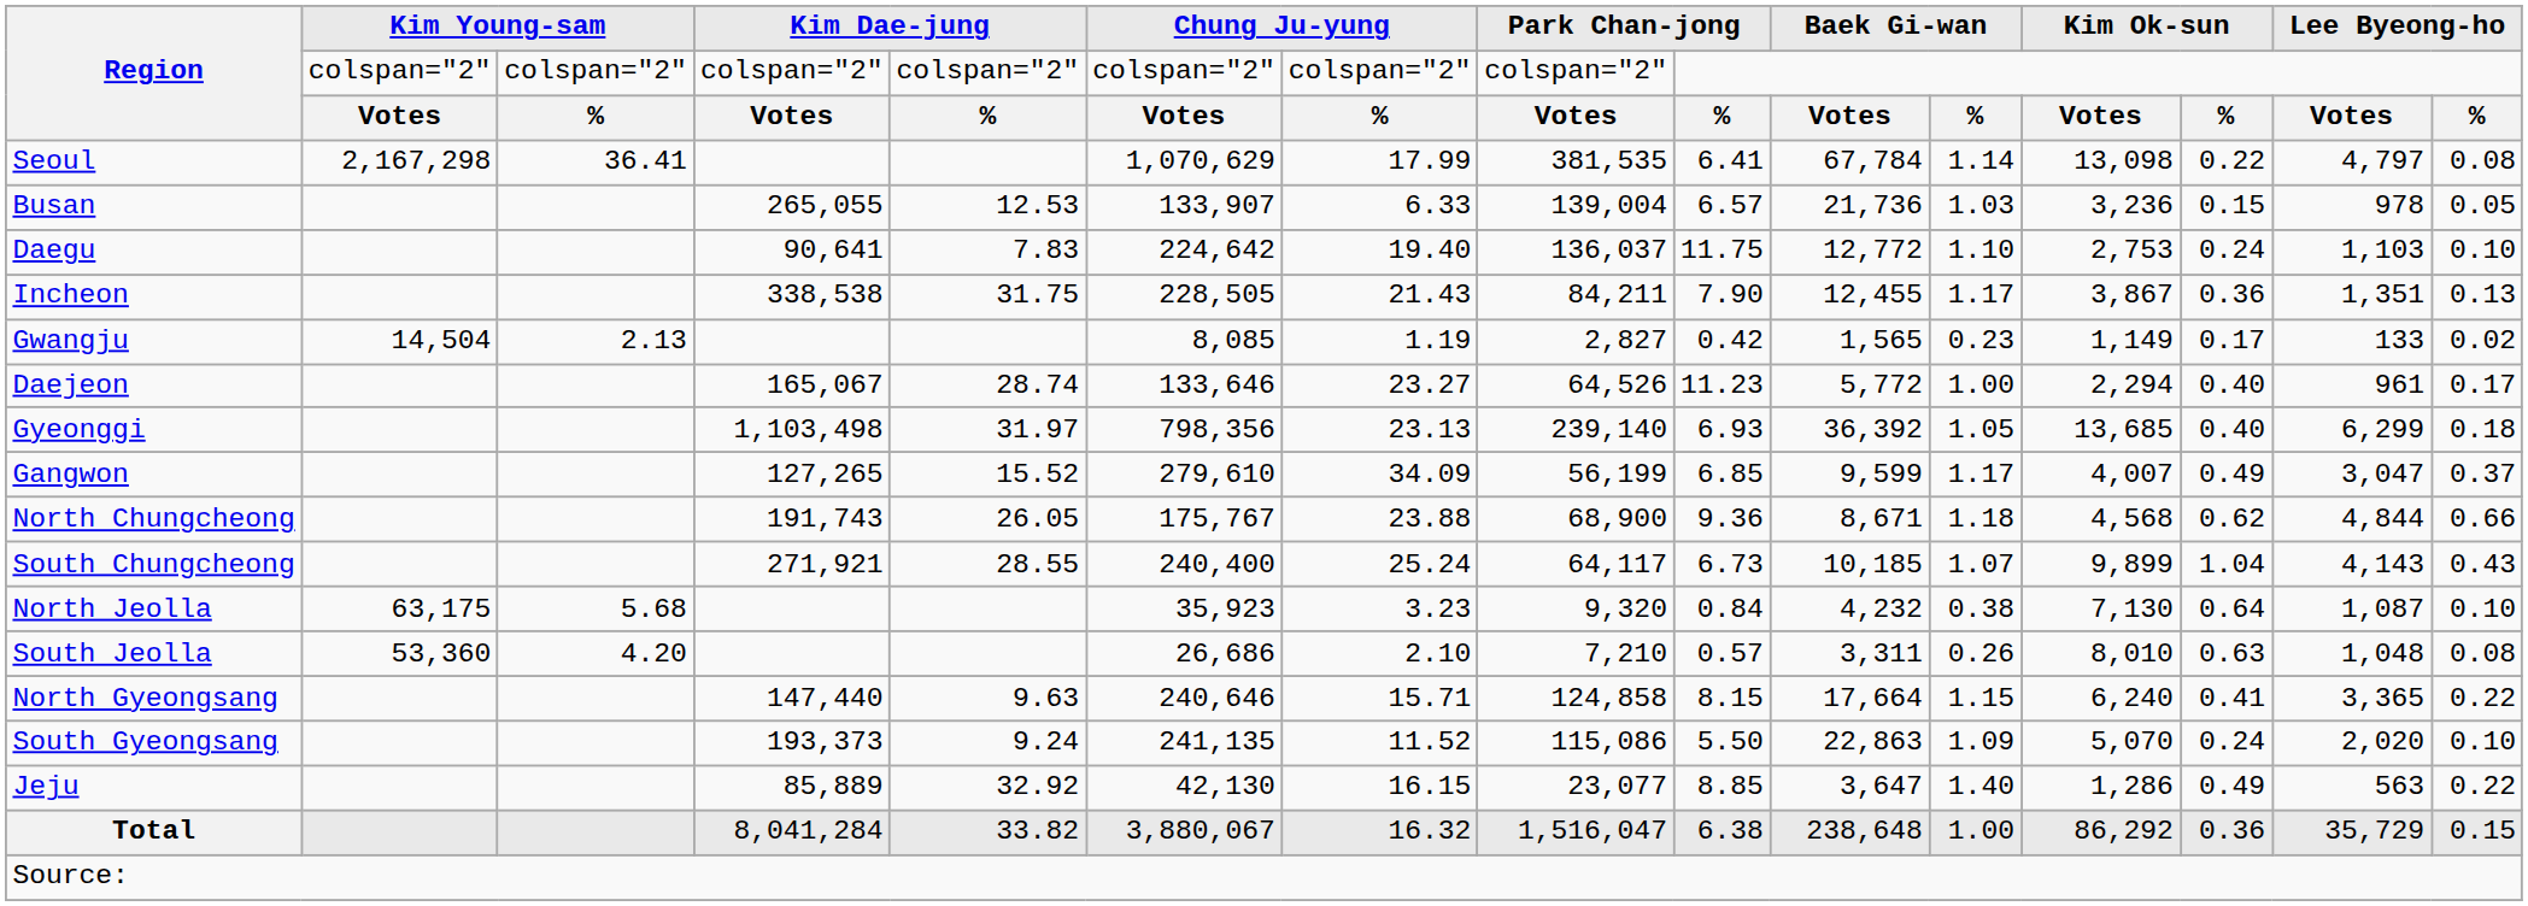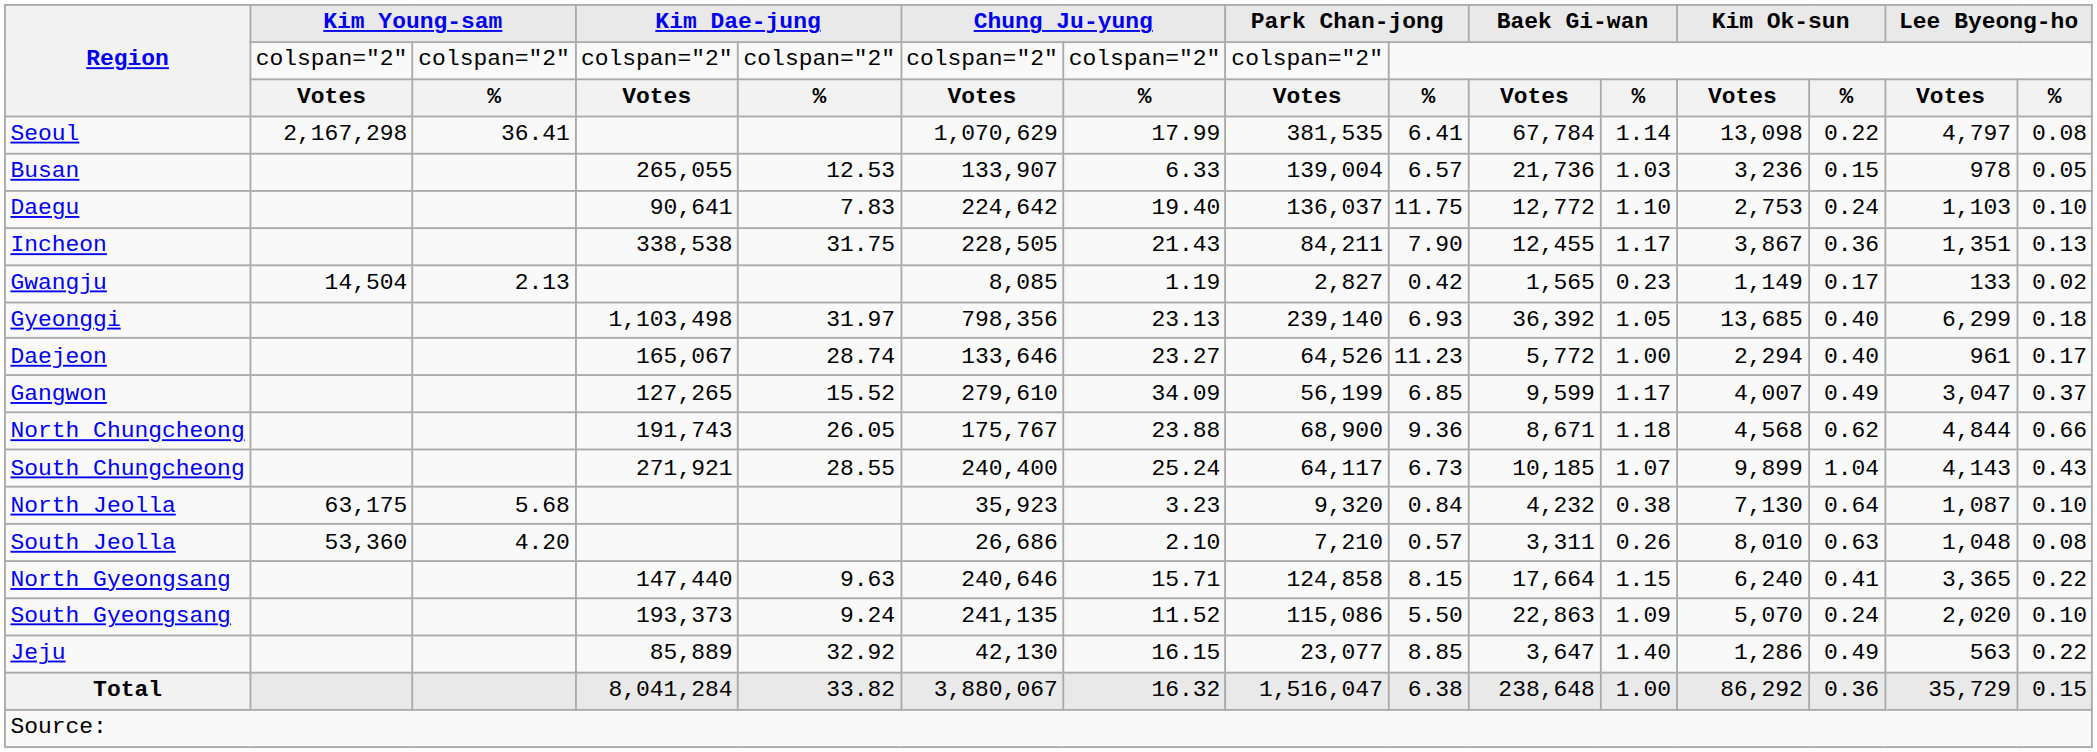rows swapped: Daejeon <-> Gyeonggi
